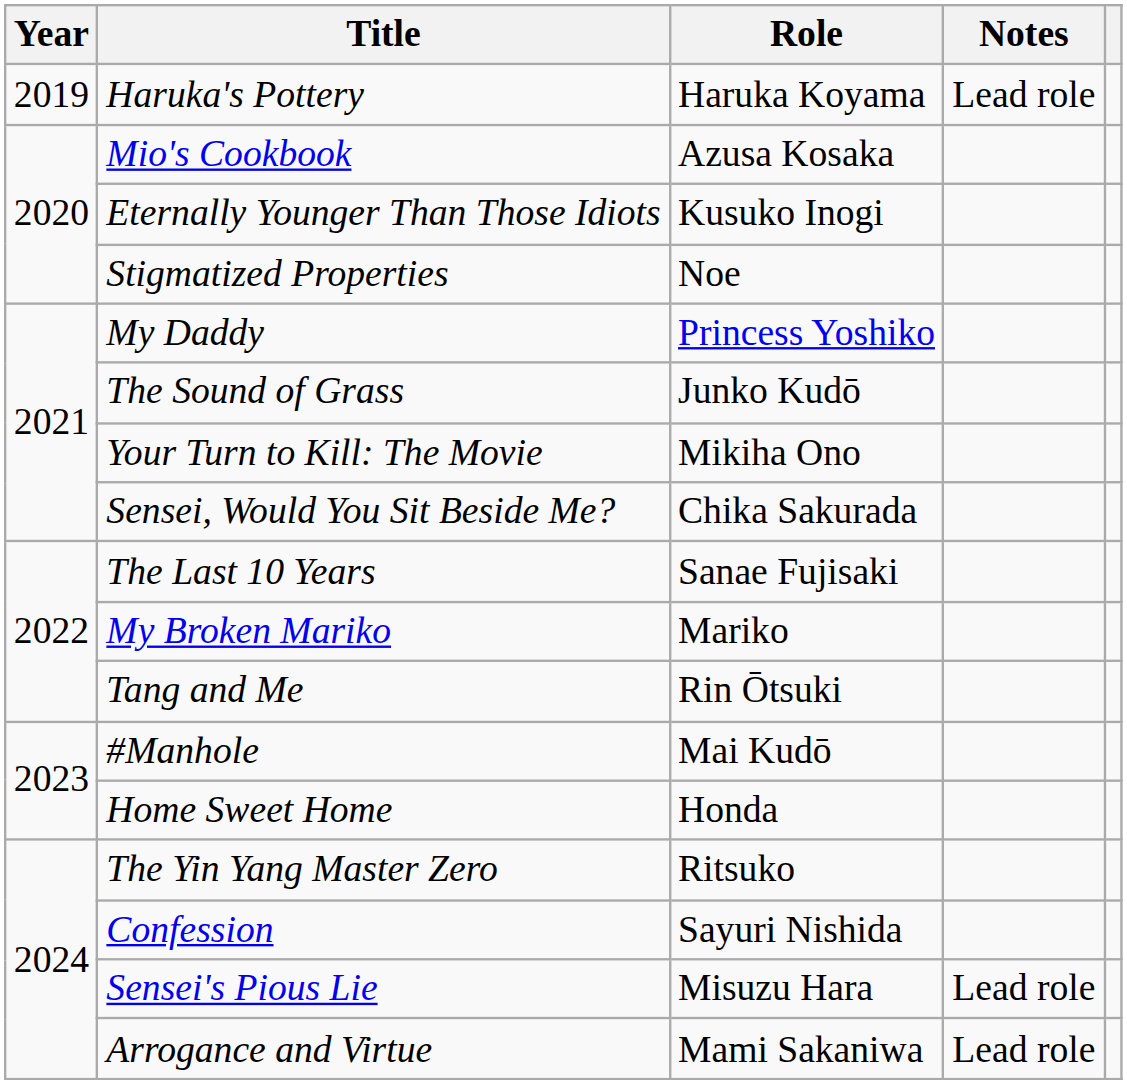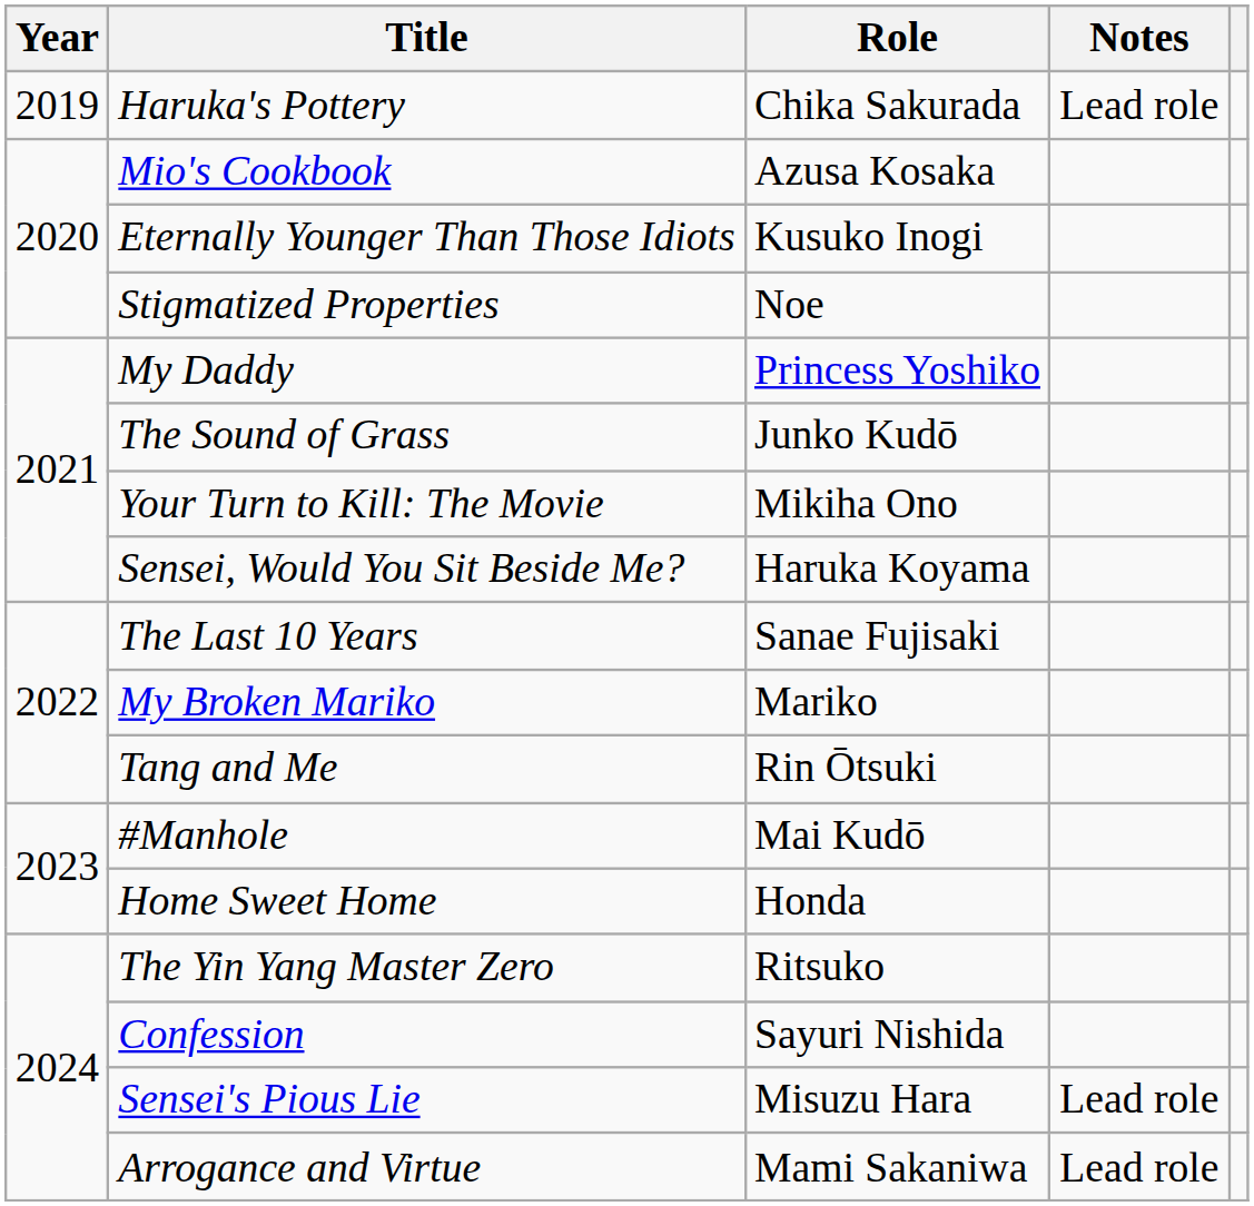Haruka's Pottery | Role: Haruka Koyama -> Chika Sakurada
Sensei, Would You Sit Beside Me? | Role: Chika Sakurada -> Haruka Koyama
